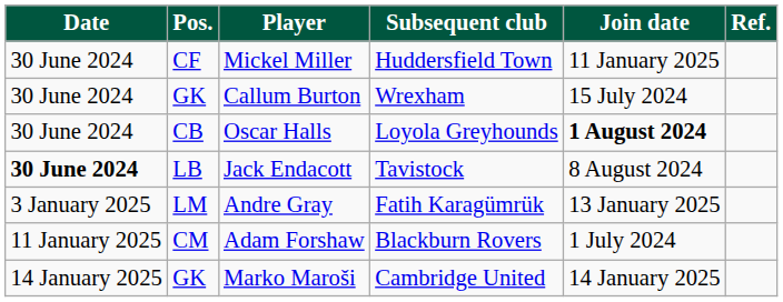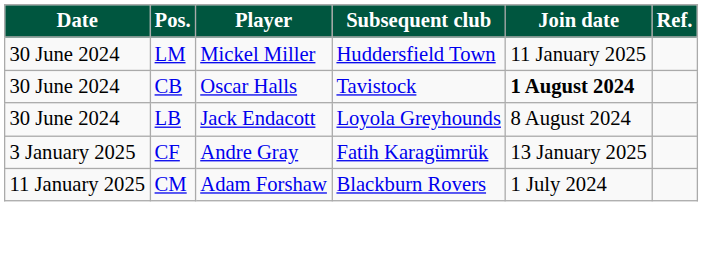Mickel Miller | Pos.: CF -> LM
- row: 30 June 2024 | GK | Callum Burton | Wrexham | 15 July 2024
Oscar Halls | Subsequent club: Loyola Greyhounds -> Tavistock
Jack Endacott | Date: bold -> normal
Jack Endacott | Subsequent club: Tavistock -> Loyola Greyhounds
Andre Gray | Pos.: LM -> CF
- row: 14 January 2025 | GK | Marko Maroši | Cambridge United | 14 January 2025
